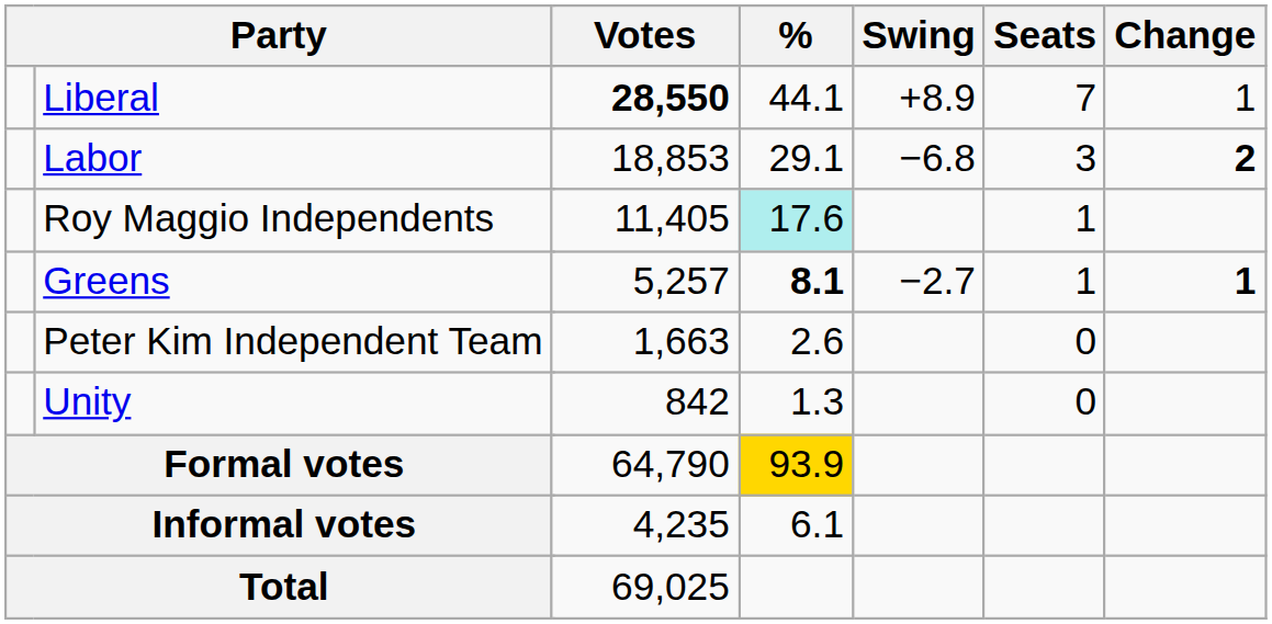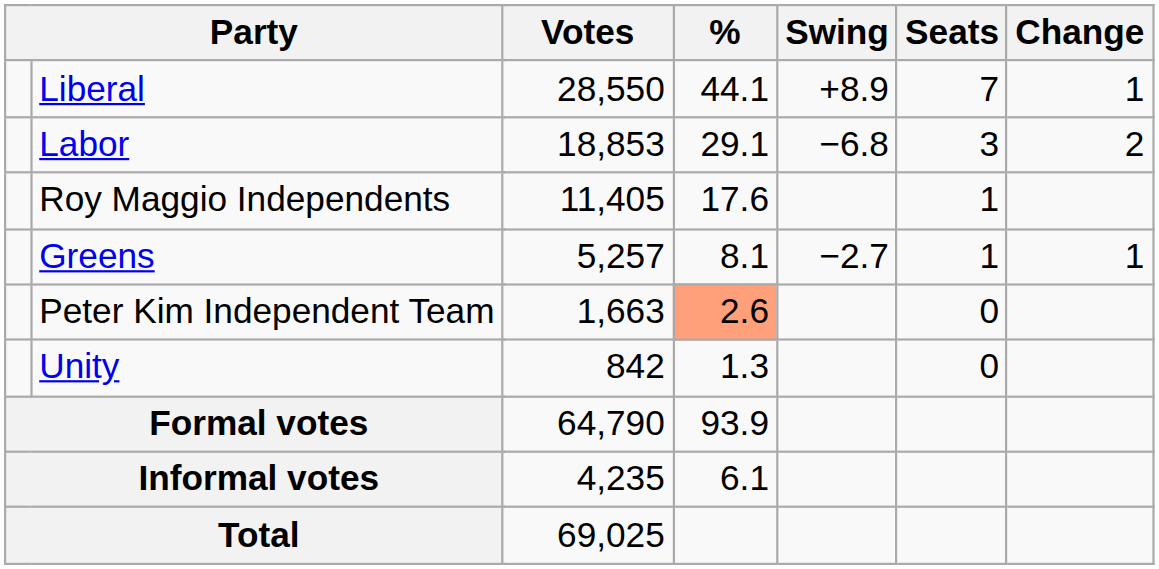Liberal | Votes: bold -> normal
Labor | Change: bold -> normal
Roy Maggio Independents | %: paleturquoise background -> no background
Greens | %: bold -> normal
Greens | Change: bold -> normal
Peter Kim Independent Team | %: no background -> lightsalmon background
Formal votes | %: gold background -> no background
